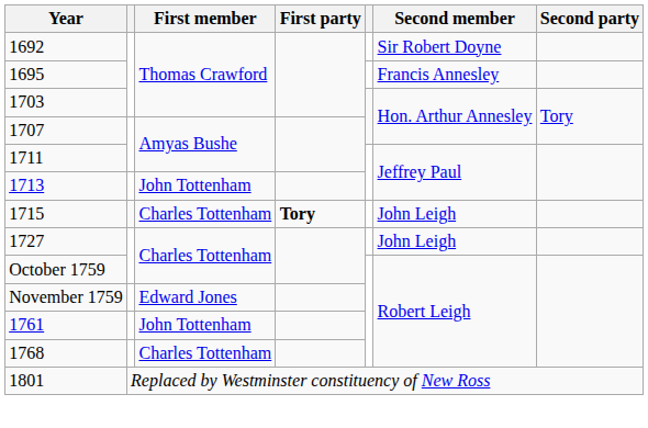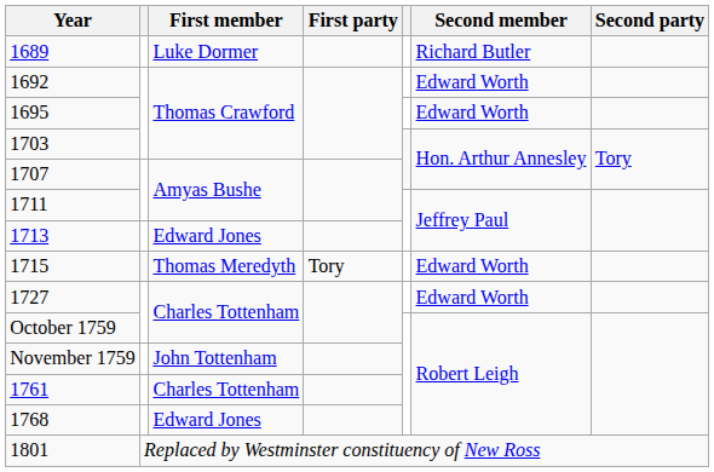+ row: 1689 | Luke Dormer | Richard Butler
1692 | Second member: Sir Robert Doyne -> Edward Worth
1695 | Second member: Francis Annesley -> Edward Worth
1713 | First member: John Tottenham -> Edward Jones
1715 | First member: Charles Tottenham -> Thomas Meredyth
1715 | First party: bold -> normal
1715 | Second member: John Leigh -> Edward Worth
1727 | Second member: John Leigh -> Edward Worth
November 1759 | First member: Edward Jones -> John Tottenham
1761 | First member: John Tottenham -> Charles Tottenham
1768 | First member: Charles Tottenham -> Edward Jones
